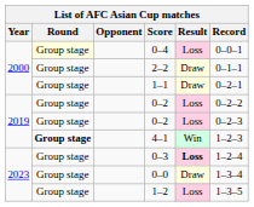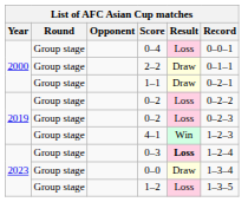0–4 | Round: lightyellow background -> no background
4–1 | Round: bold -> normal
